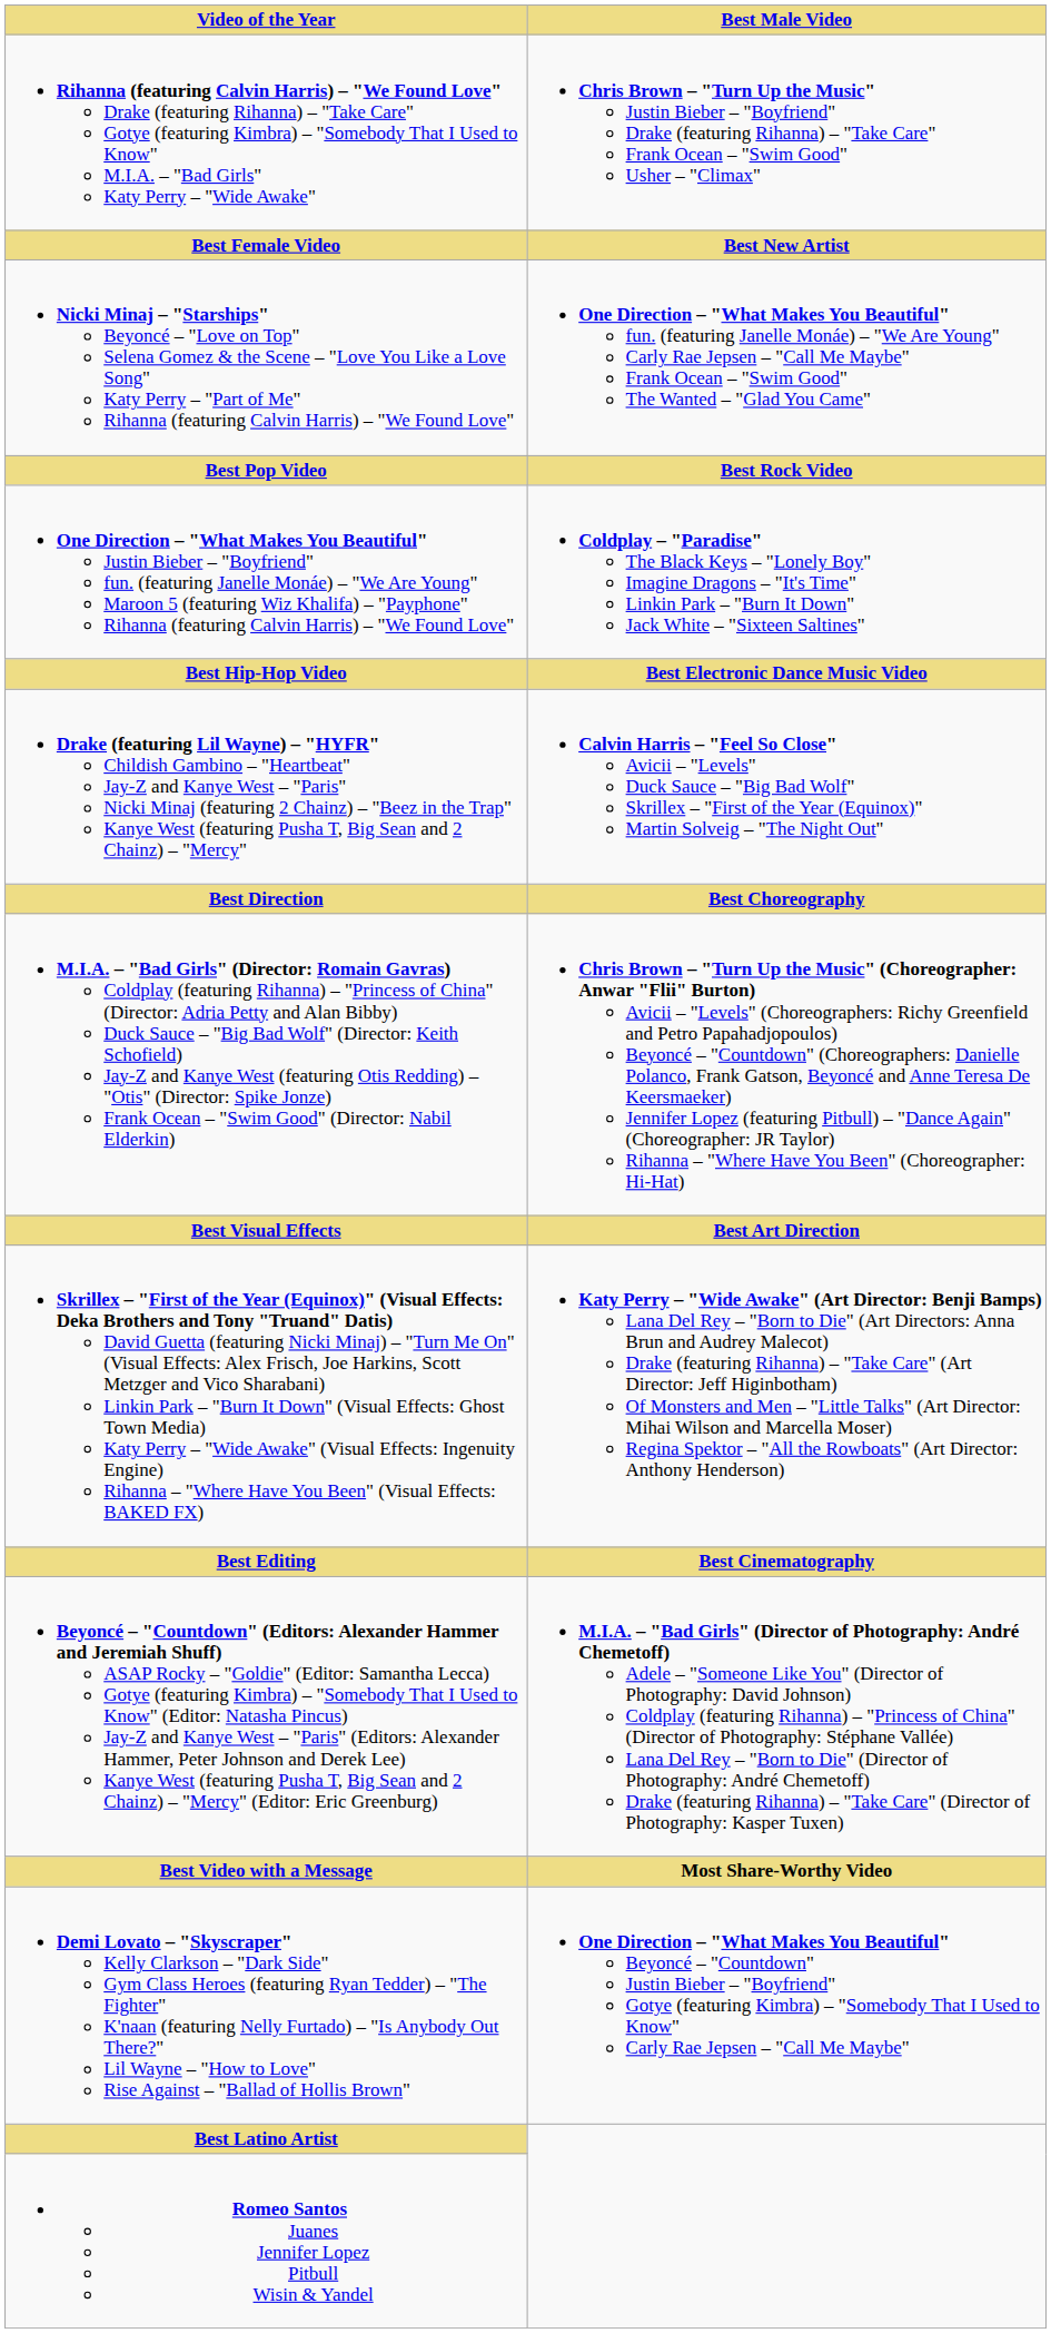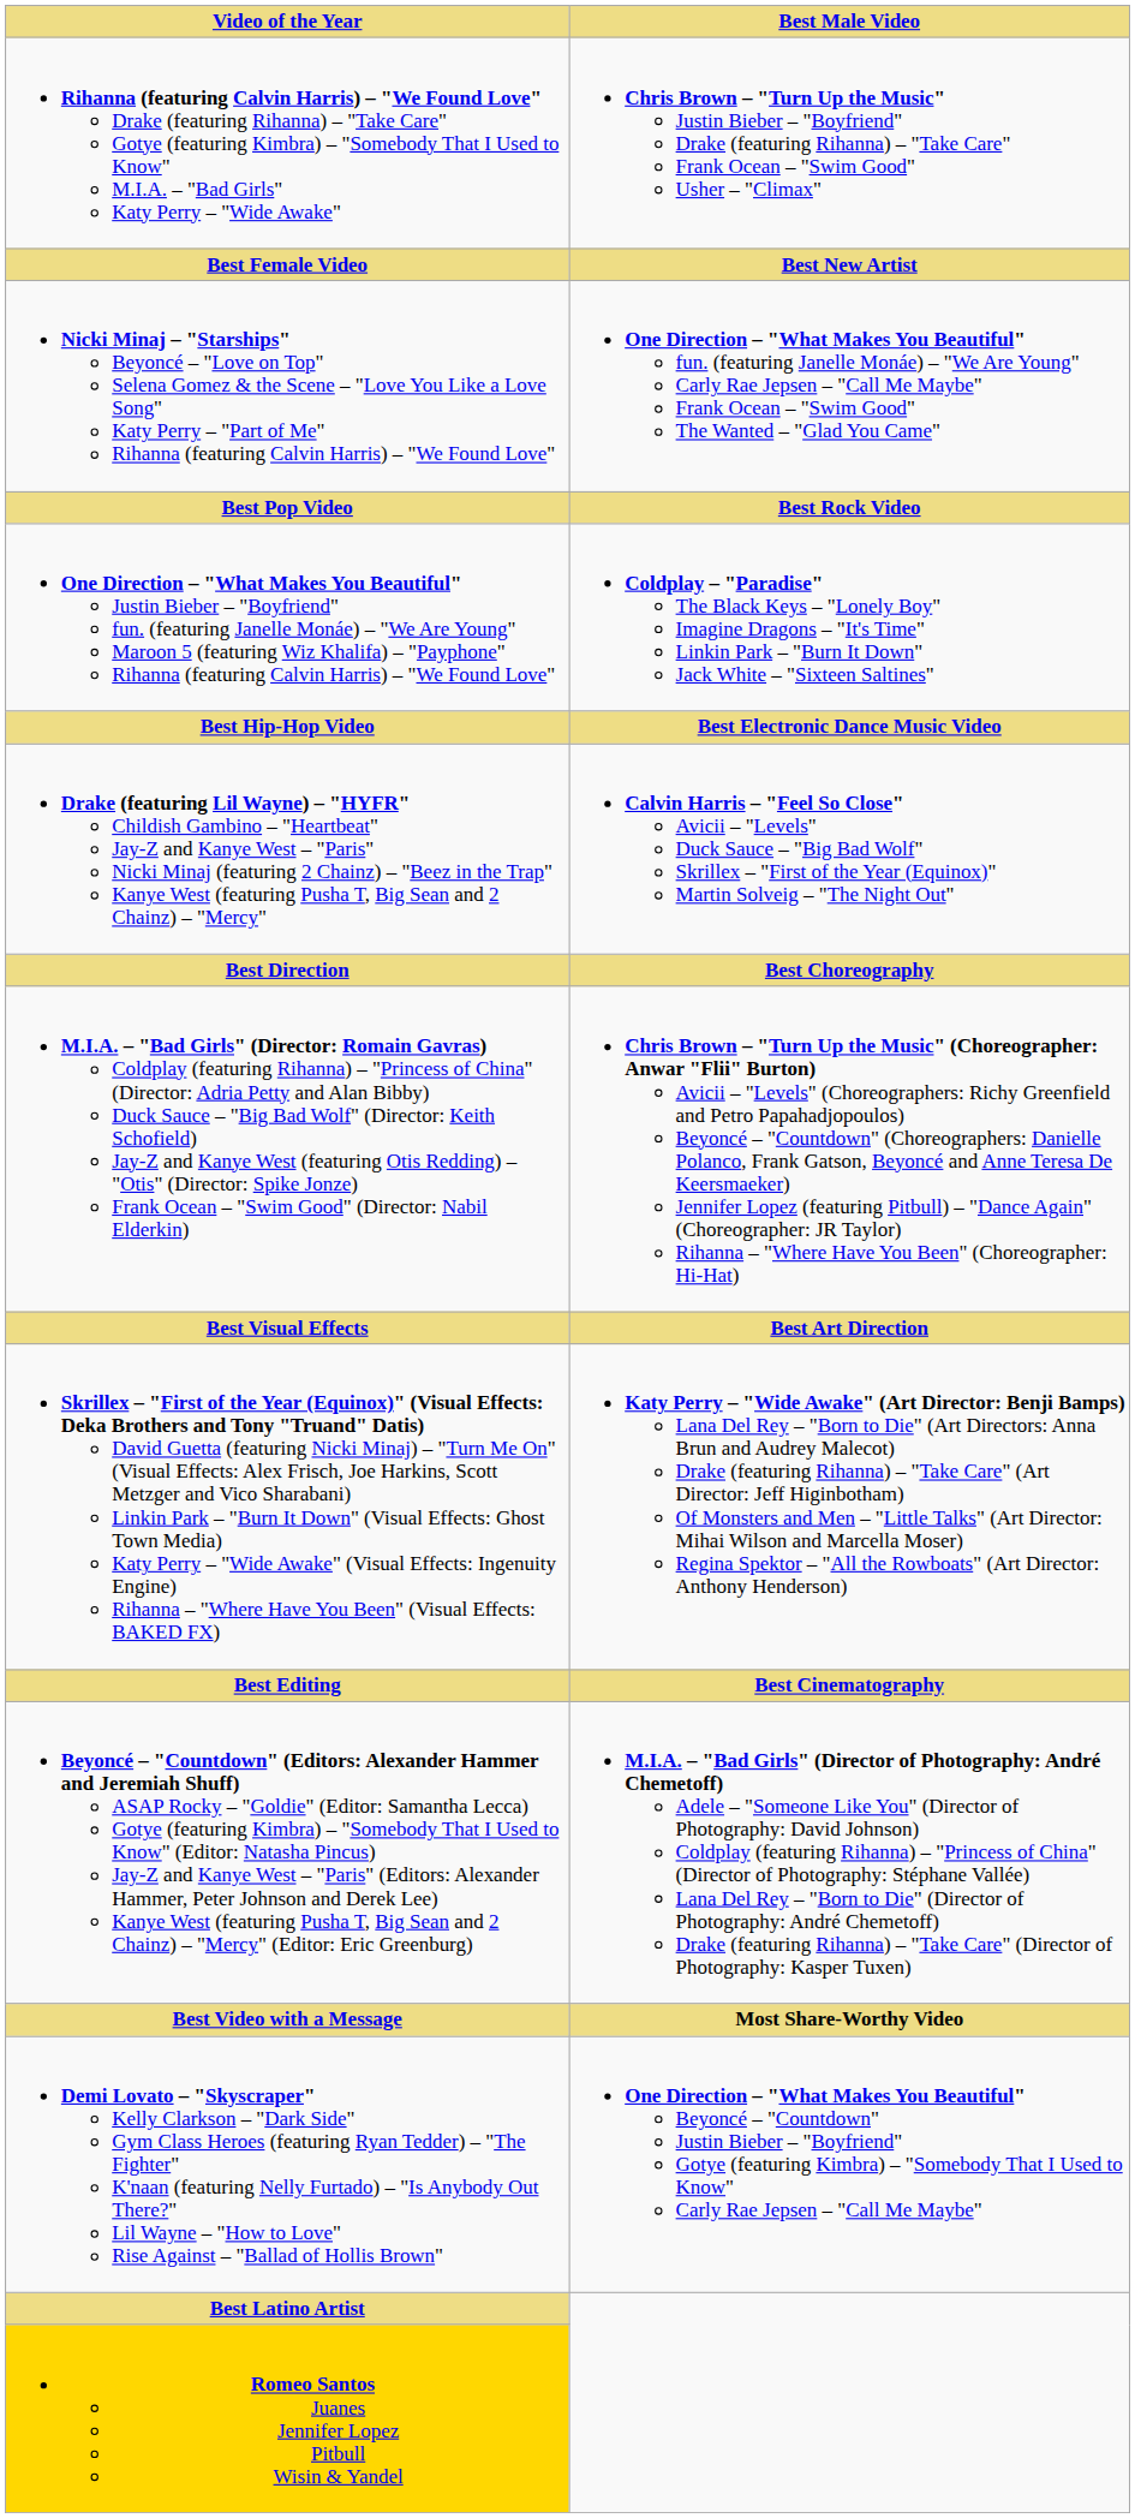Romeo Santos Juanes Jennifer Lopez Pitbull Wisin & Yandel | Video of the Year: no background -> gold background
